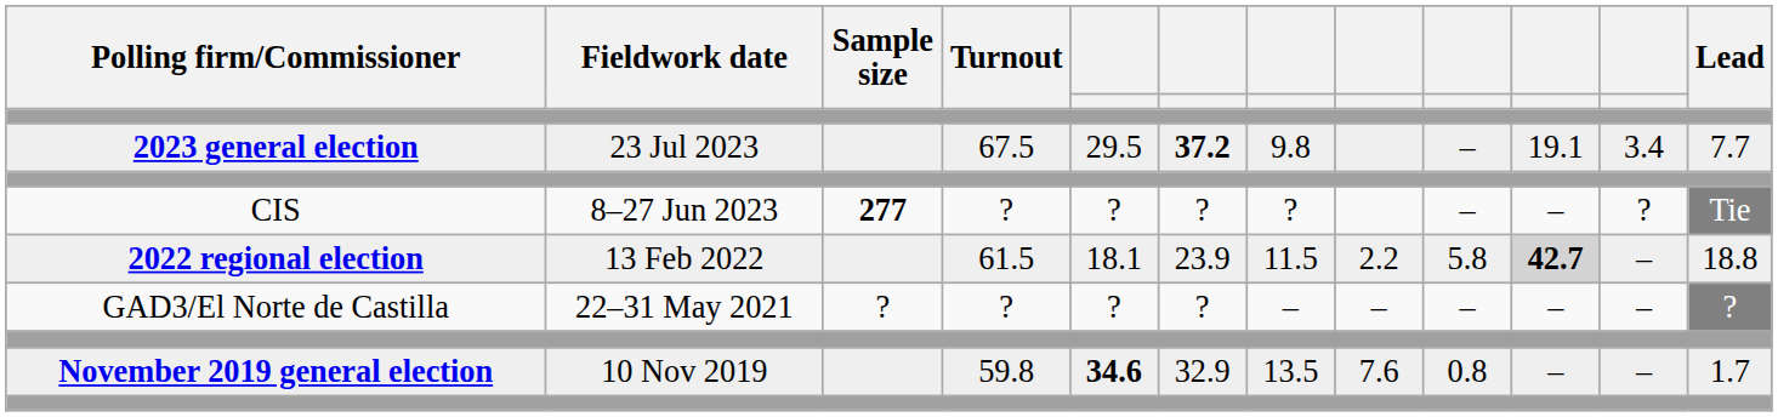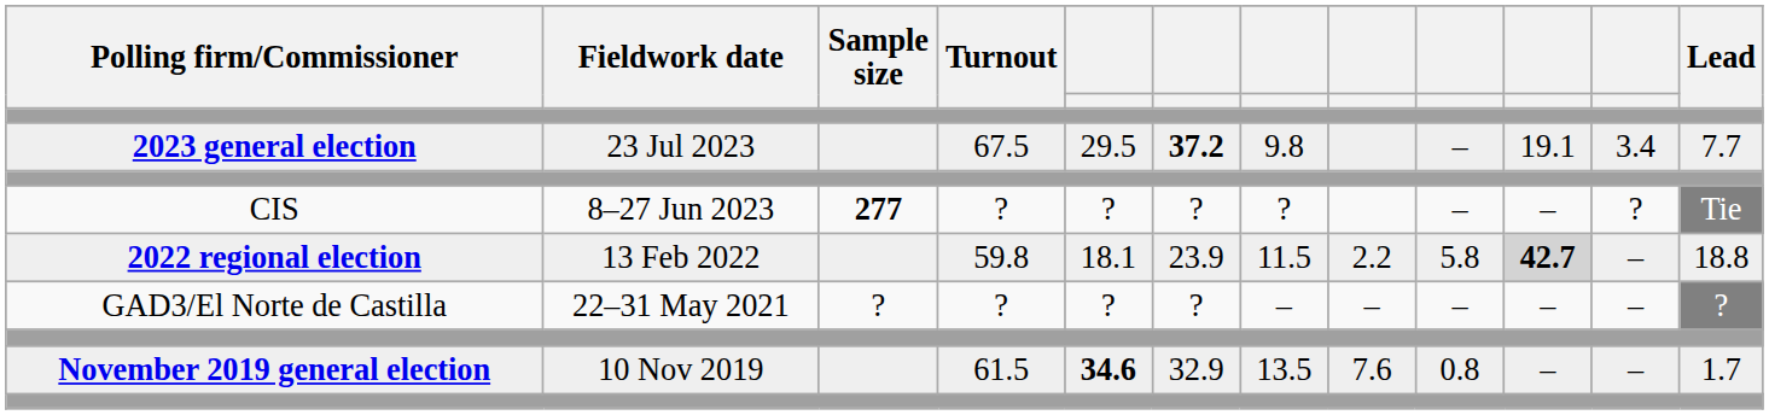2022 regional election | Turnout: 61.5 -> 59.8
November 2019 general election | Turnout: 59.8 -> 61.5
